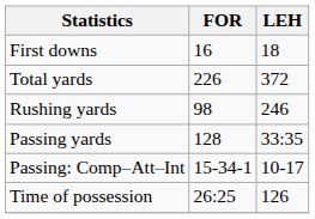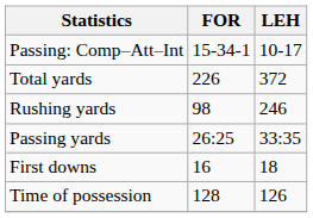rows swapped: First downs <-> Passing: Comp–Att–Int
Passing yards | FOR: 128 -> 26:25
Time of possession | FOR: 26:25 -> 128
